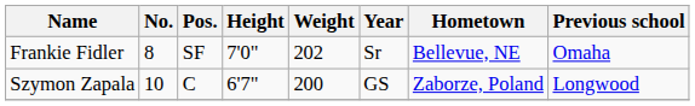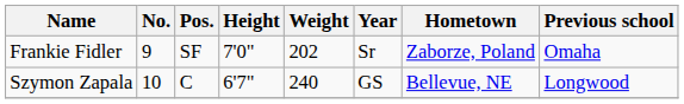Frankie Fidler | No.: 8 -> 9
Frankie Fidler | Hometown: Bellevue, NE -> Zaborze, Poland
Szymon Zapala | Weight: 200 -> 240
Szymon Zapala | Hometown: Zaborze, Poland -> Bellevue, NE
